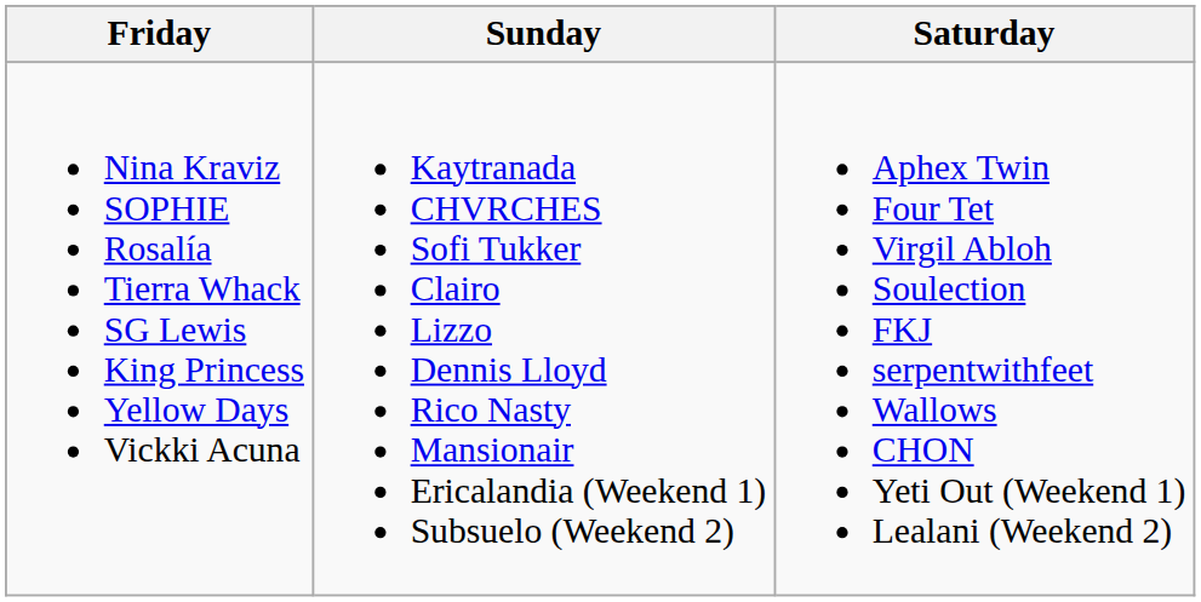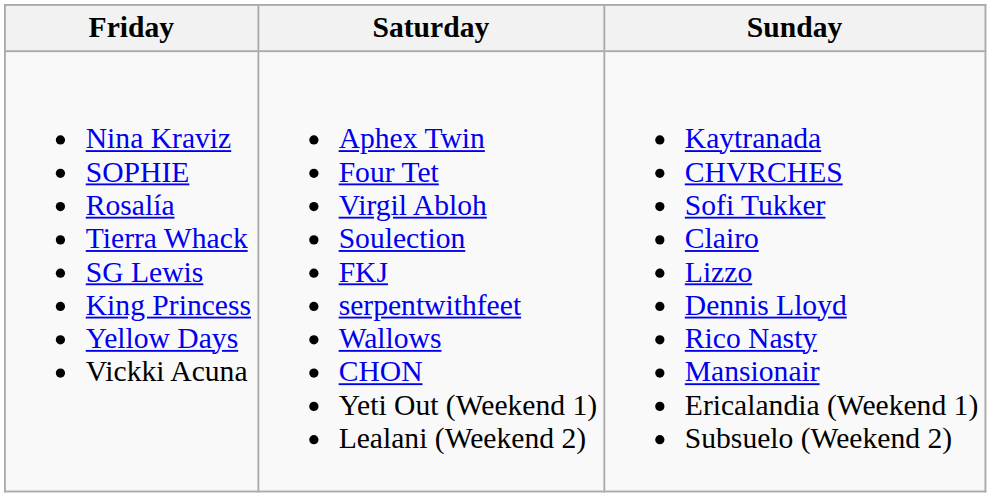columns swapped: Saturday <-> Sunday
